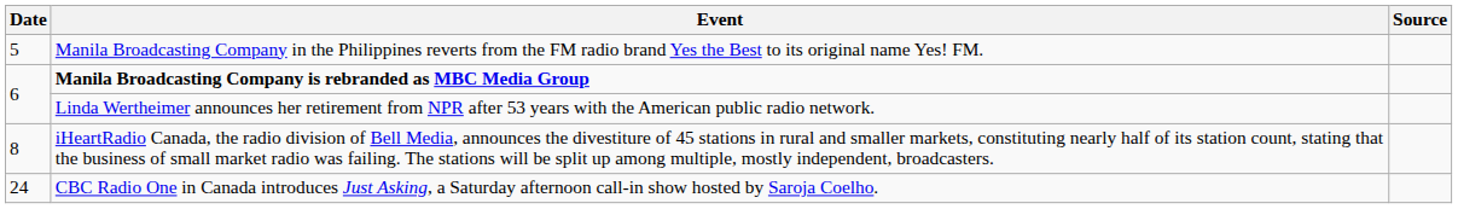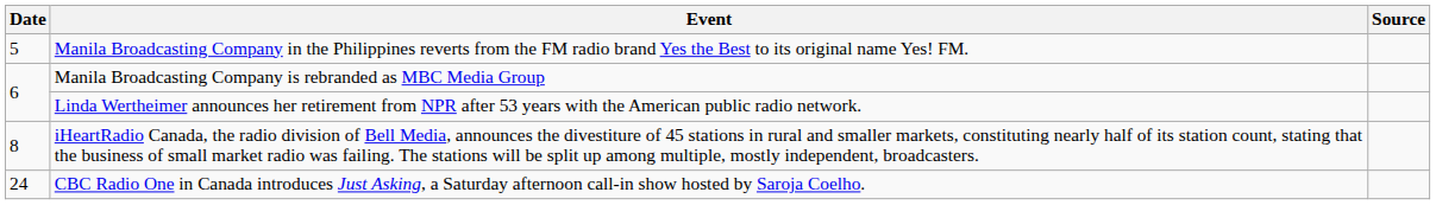Manila Broadcasting Company is rebranded as MBC Media Group | Event: bold -> normal
